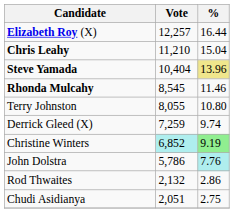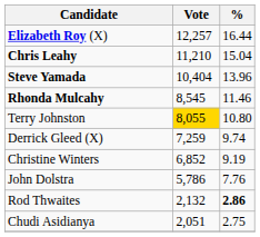Steve Yamada | %: khaki background -> no background
Terry Johnston | Vote: no background -> gold background
Christine Winters | Vote: paleturquoise background -> no background
Christine Winters | %: lightgreen background -> no background
John Dolstra | %: paleturquoise background -> no background
Rod Thwaites | %: normal -> bold
